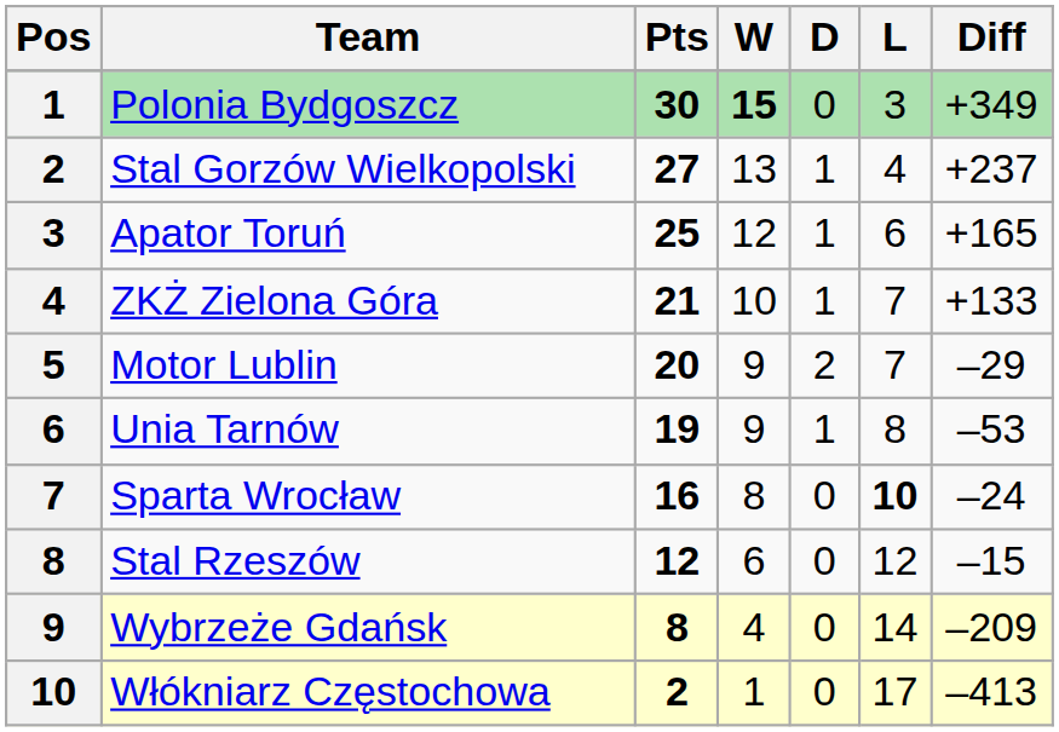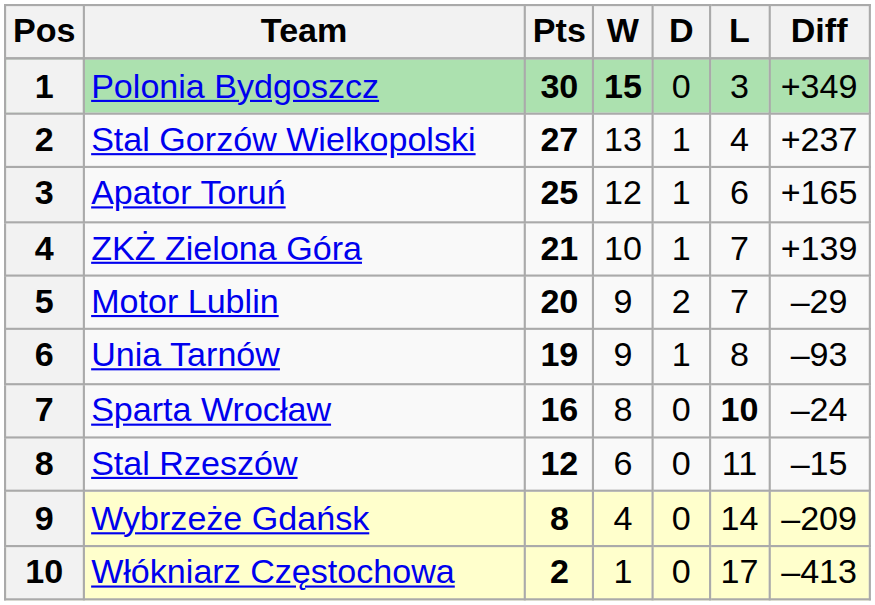ZKŻ Zielona Góra | Diff: +133 -> +139
Unia Tarnów | Diff: –53 -> –93
Stal Rzeszów | L: 12 -> 11
